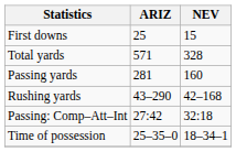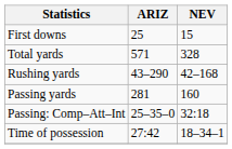rows swapped: Rushing yards <-> Passing yards
Passing: Comp–Att–Int | ARIZ: 27:42 -> 25–35–0
Time of possession | ARIZ: 25–35–0 -> 27:42
